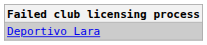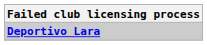Deportivo Lara | column 1: normal -> bold
